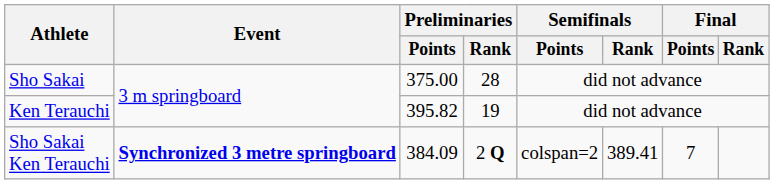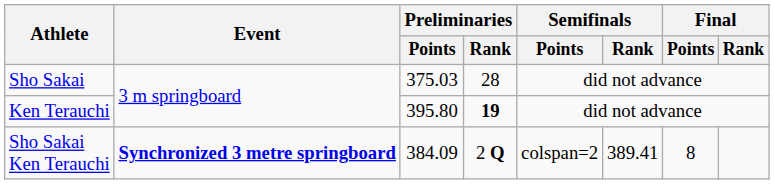Sho Sakai | Preliminaries / Points: 375.00 -> 375.03
Ken Terauchi | Preliminaries / Points: 395.82 -> 395.80
Ken Terauchi | Preliminaries / Rank: normal -> bold
Sho Sakai Ken Terauchi | Final / Points: 7 -> 8
